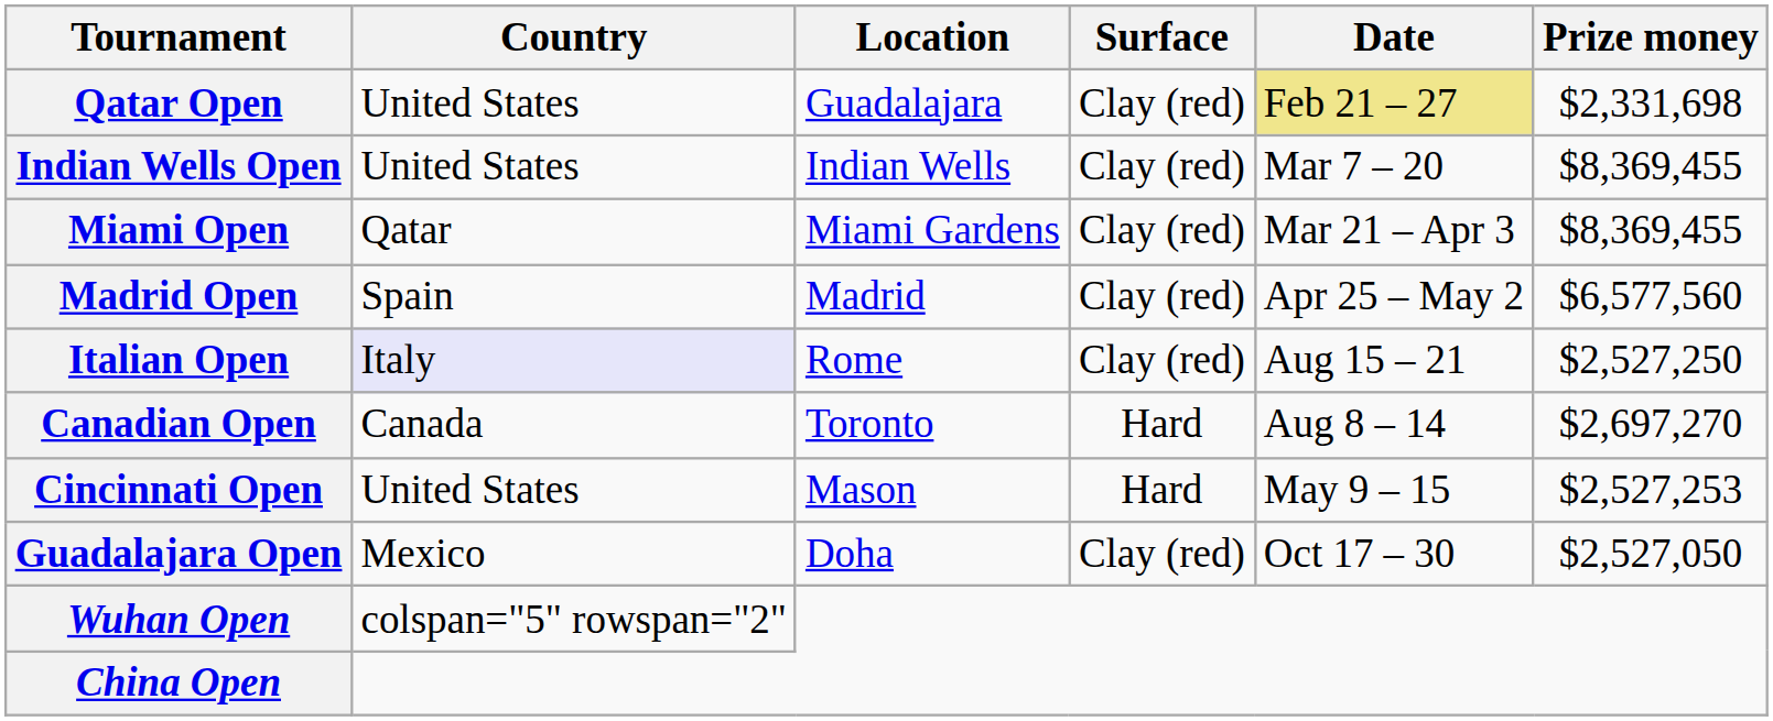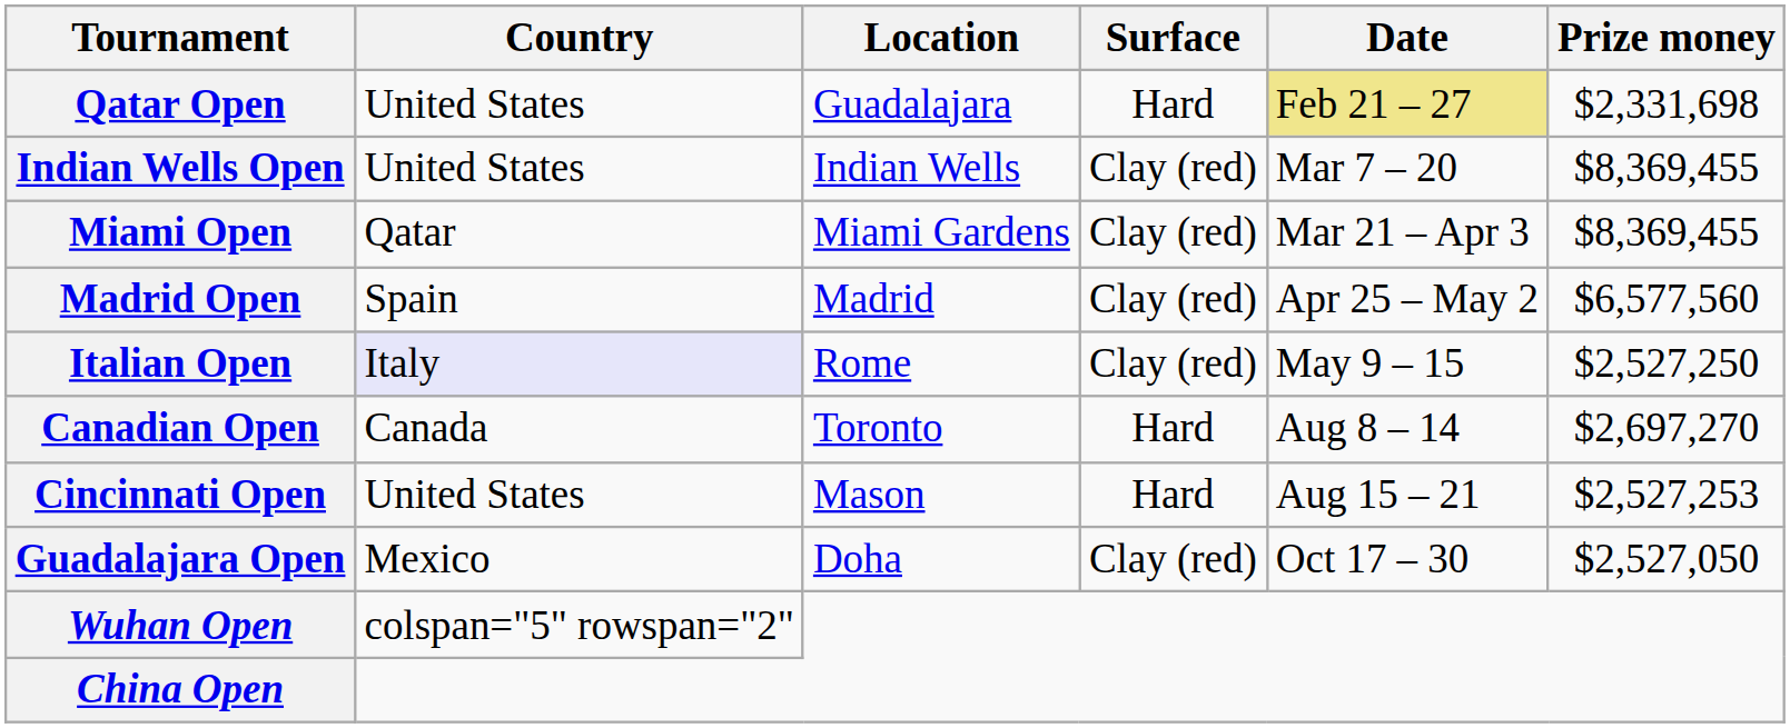Qatar Open | Surface: Clay (red) -> Hard
Italian Open | Date: Aug 15 – 21 -> May 9 – 15
Cincinnati Open | Date: May 9 – 15 -> Aug 15 – 21
